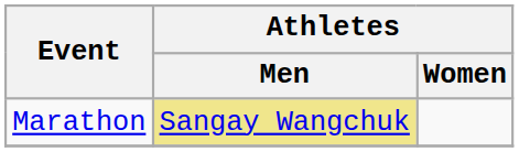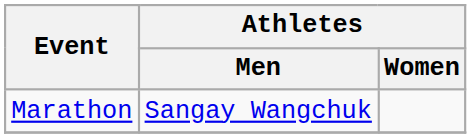Marathon | Athletes / Men: khaki background -> no background
